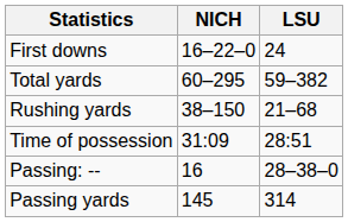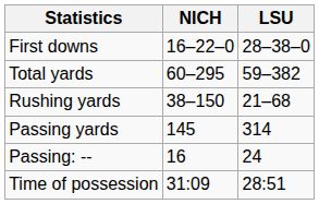First downs | LSU: 24 -> 28–38–0
rows swapped: Passing yards <-> Time of possession
Passing: -- | LSU: 28–38–0 -> 24
